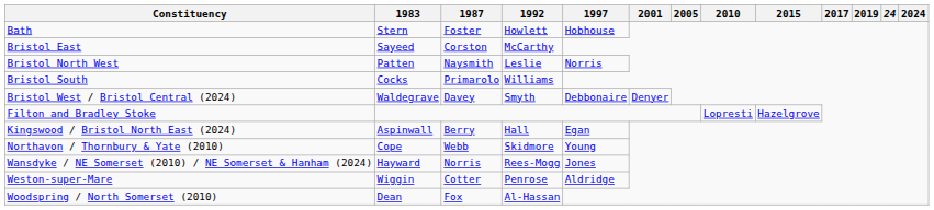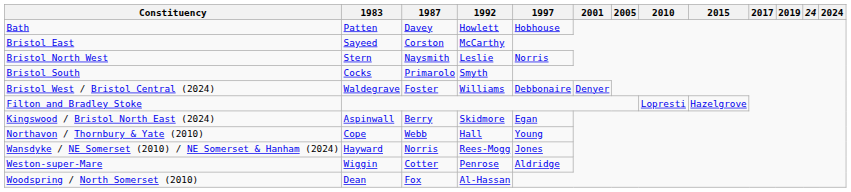Bath | 1983: Stern -> Patten
Bath | 1987: Foster -> Davey
Bristol North West | 1983: Patten -> Stern
Bristol South | 1992: Williams -> Smyth
Bristol West / Bristol Central (2024) | 1987: Davey -> Foster
Bristol West / Bristol Central (2024) | 1992: Smyth -> Williams
Kingswood / Bristol North East (2024) | 1992: Hall -> Skidmore
Northavon / Thornbury & Yate (2010) | 1992: Skidmore -> Hall
